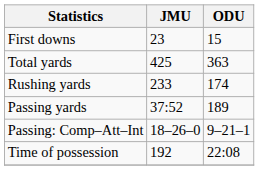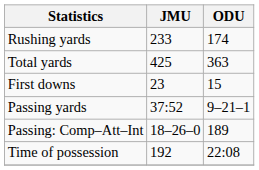rows swapped: First downs <-> Rushing yards
Passing yards | ODU: 189 -> 9–21–1
Passing: Comp–Att–Int | ODU: 9–21–1 -> 189
